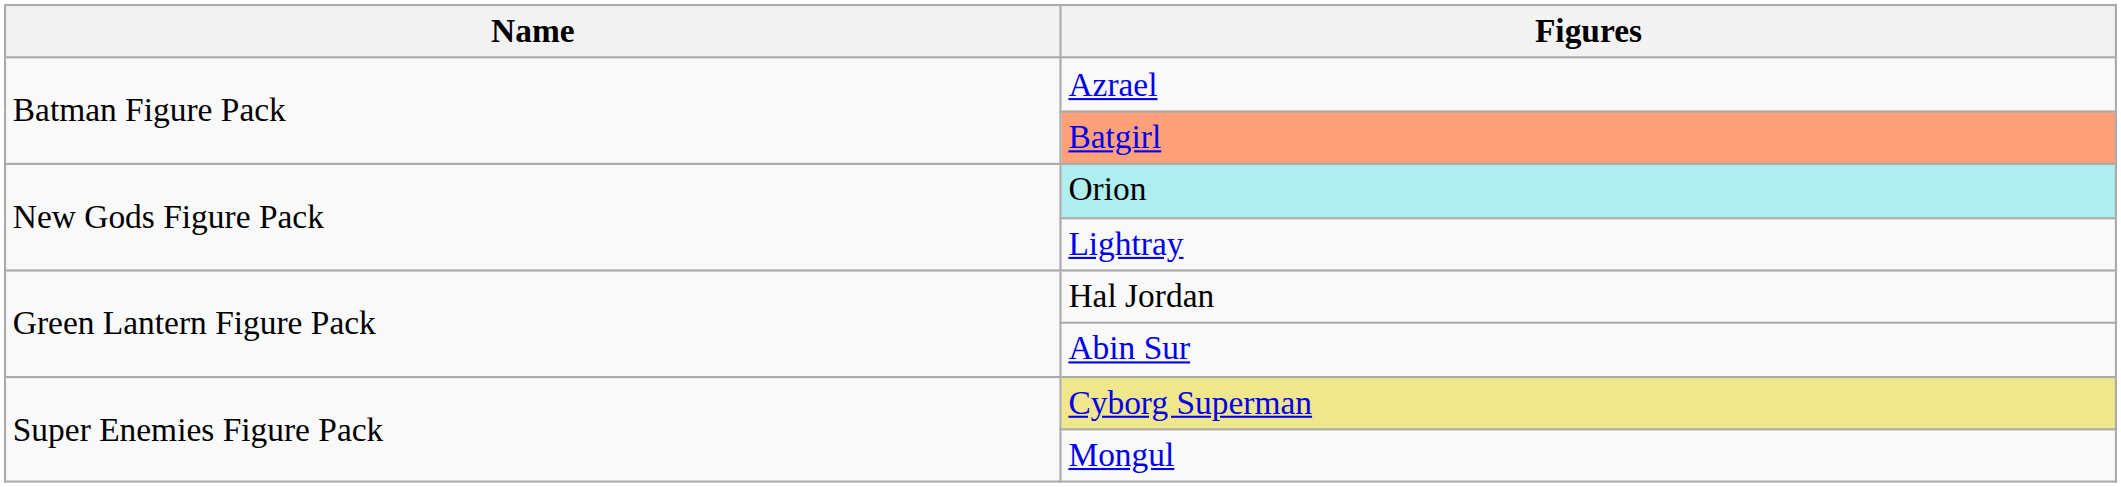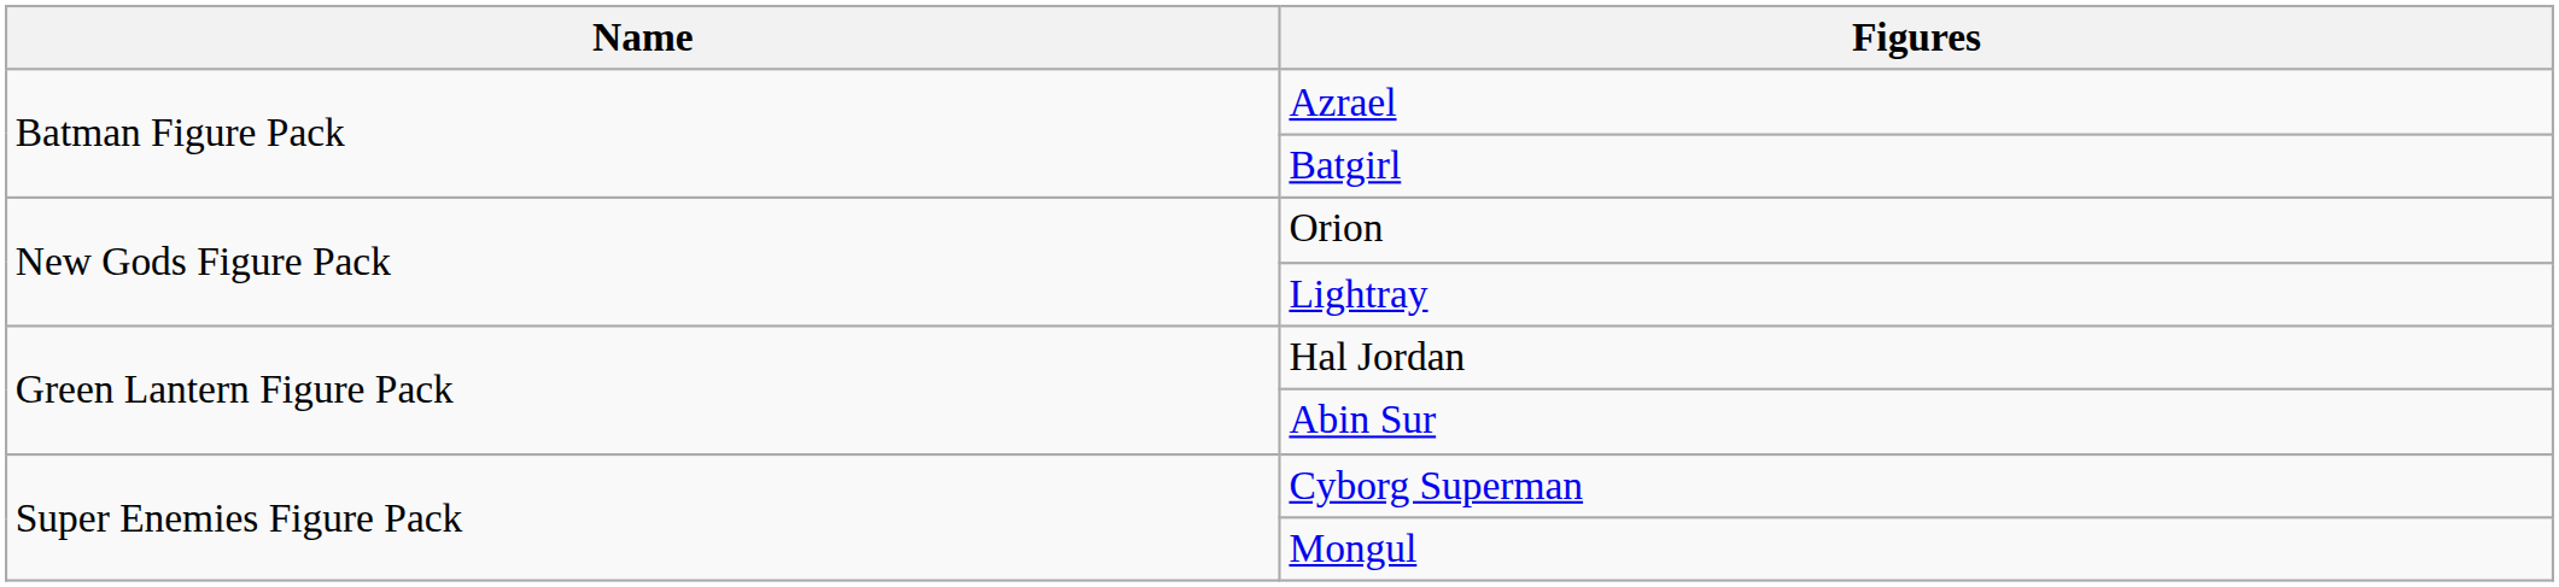Batgirl | Figures: lightsalmon background -> no background
Orion | Figures: paleturquoise background -> no background
Cyborg Superman | Figures: khaki background -> no background
